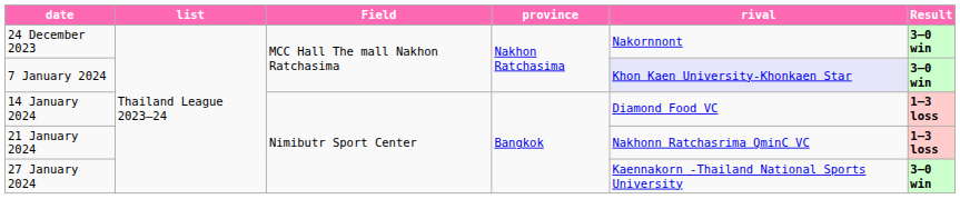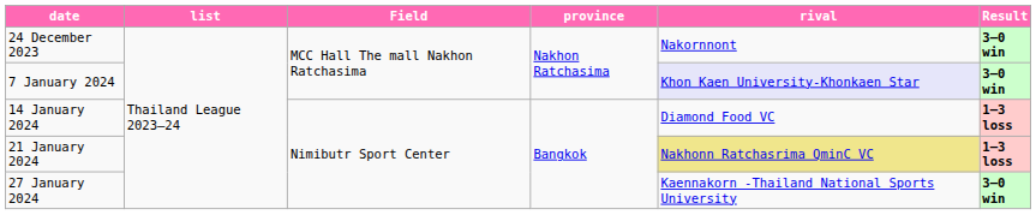21 January 2024 | rival: no background -> khaki background
